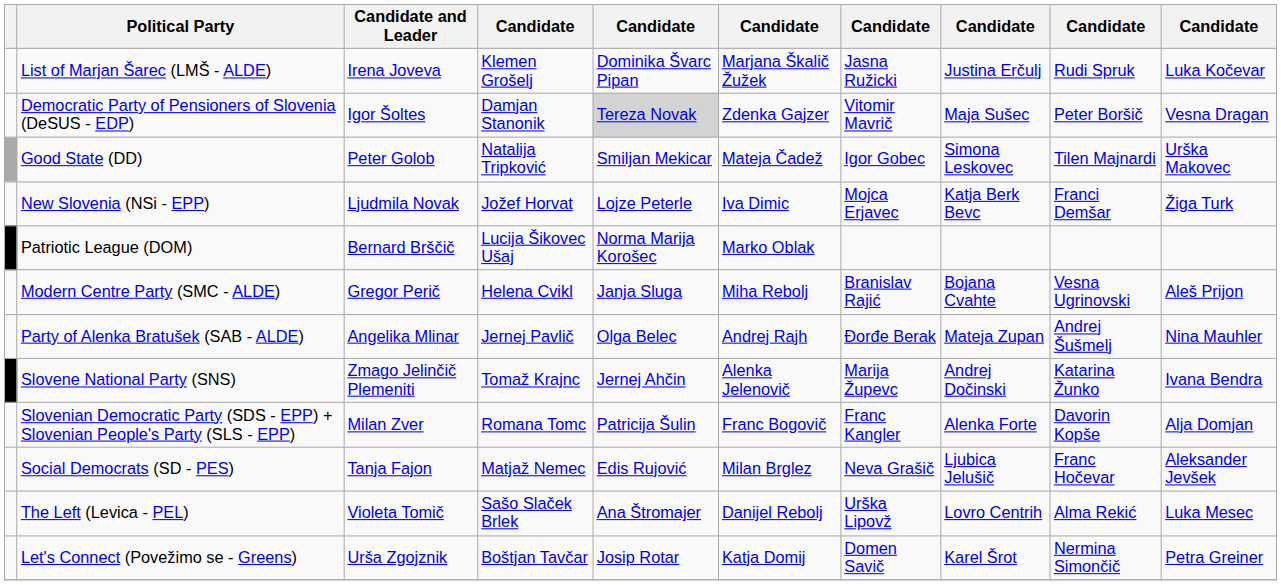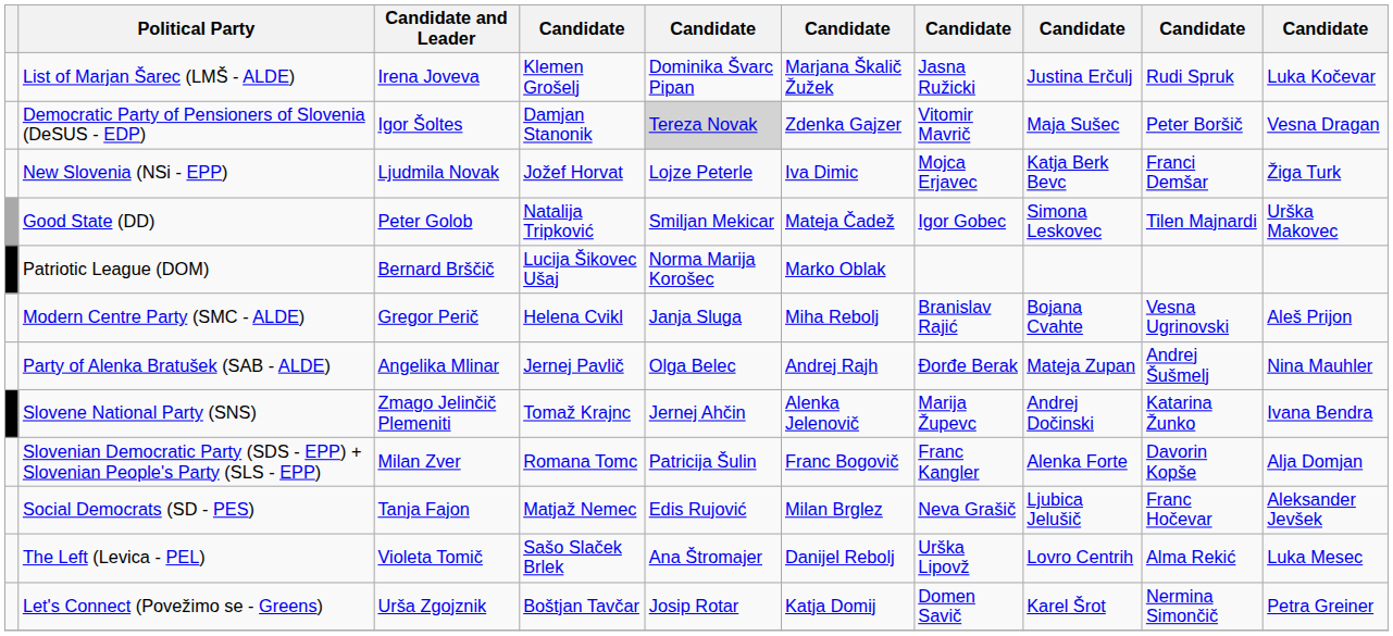rows swapped: Good State (DD) <-> New Slovenia (NSi - EPP)
